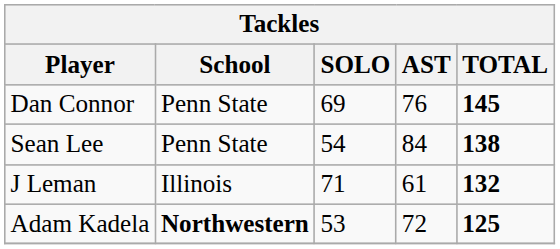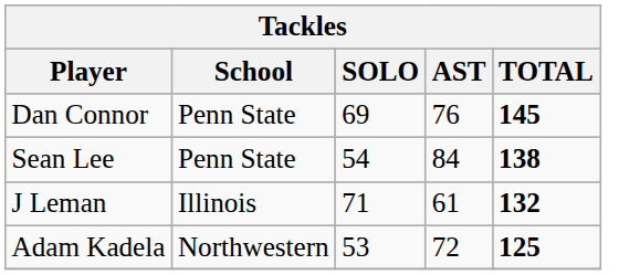Adam Kadela | School: bold -> normal
